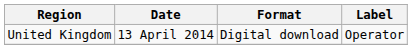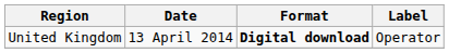United Kingdom | Format: normal -> bold
